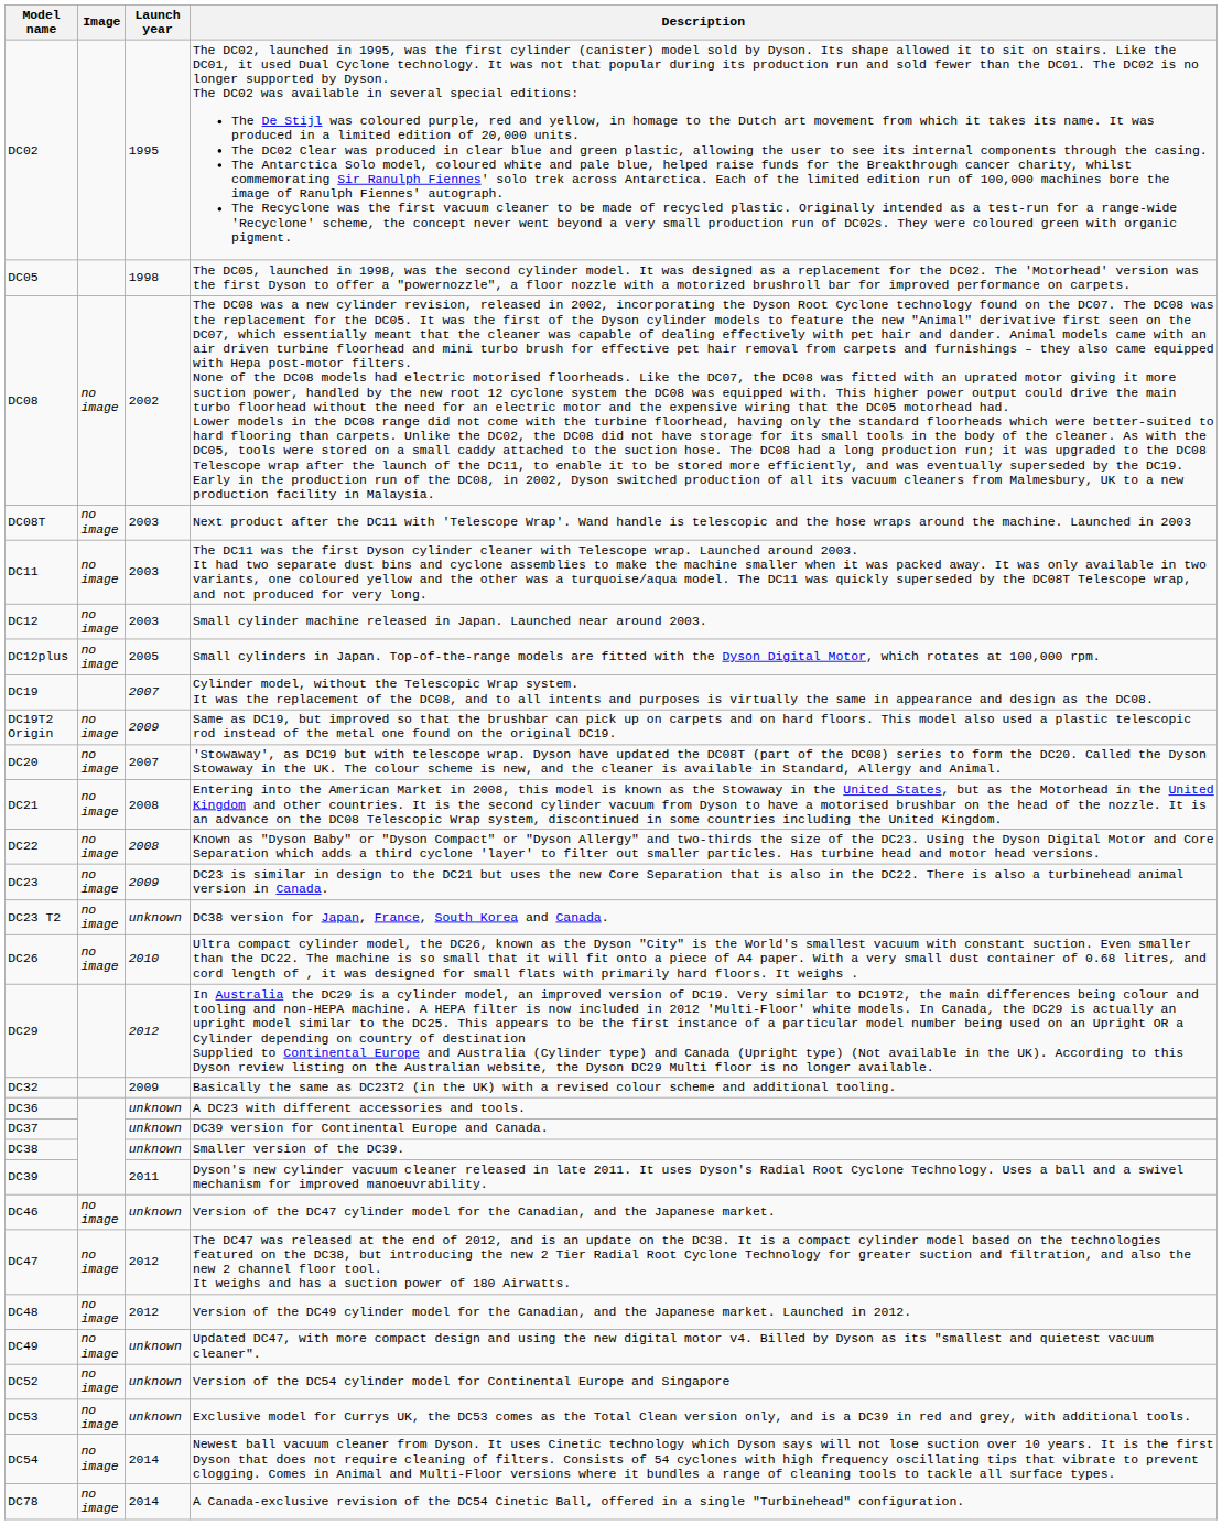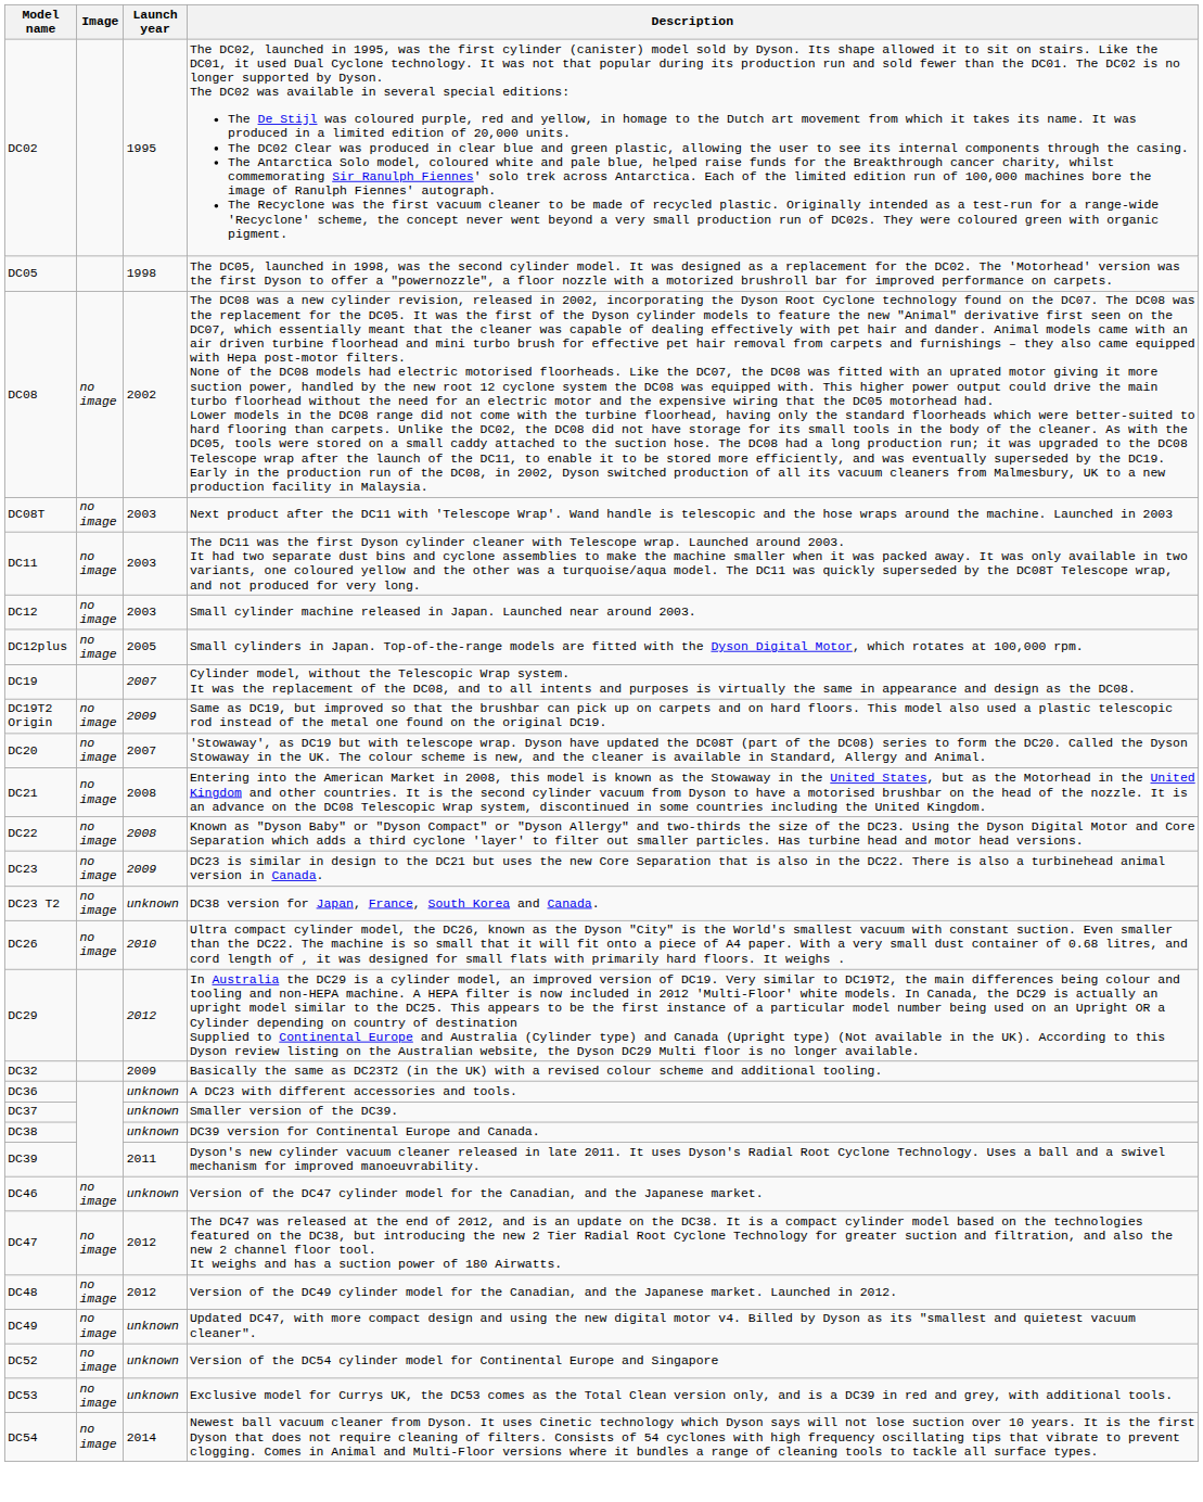DC37 | Description: DC39 version for Continental Europe and Canada. -> Smaller version of the DC39.
DC38 | Description: Smaller version of the DC39. -> DC39 version for Continental Europe and Canada.
- row: DC78 | no image | 2014 | A Canada-exclusive revision of the DC54 Cinetic Ball, offered in a single "Turbinehead" configuration.
